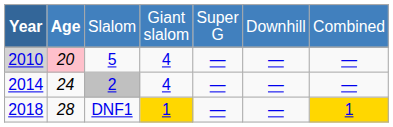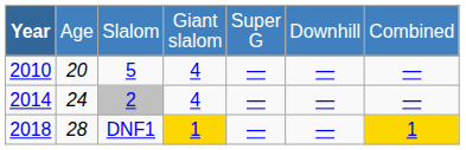Slalom | column 2: bold -> normal
5 | Year: lightgrey background -> no background
5 | column 2: pink background -> no background
